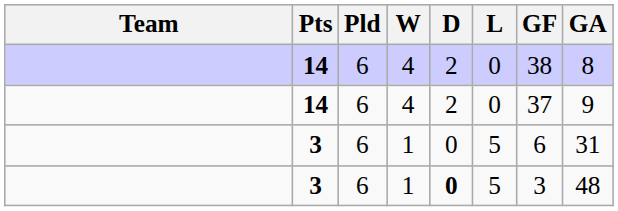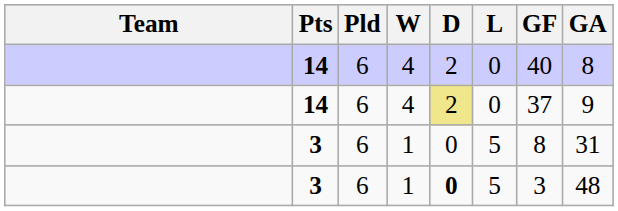row 2 | GF: 38 -> 40
row 3 | D: no background -> khaki background
row 4 | GF: 6 -> 8
